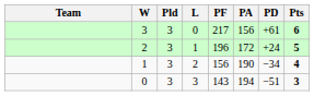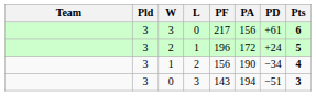columns swapped: Pld <-> W
